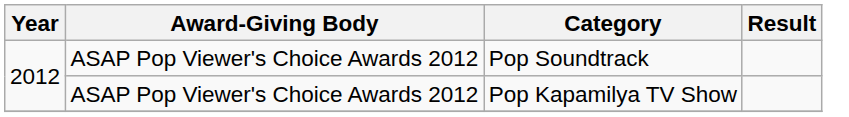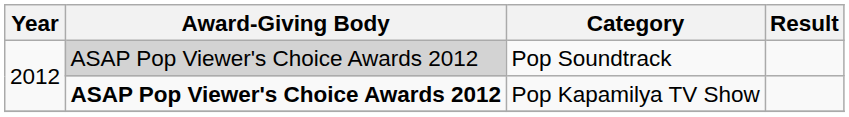Pop Soundtrack | Award-Giving Body: no background -> lightgrey background
Pop Kapamilya TV Show | Award-Giving Body: normal -> bold
